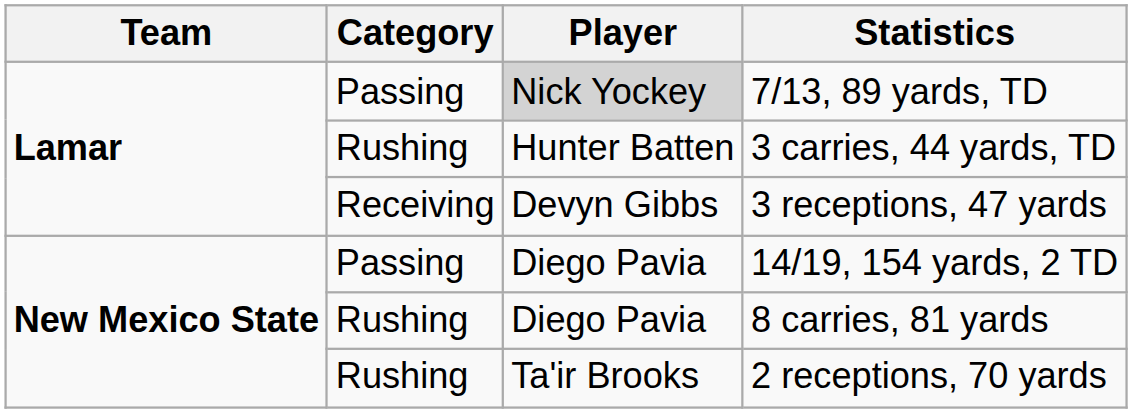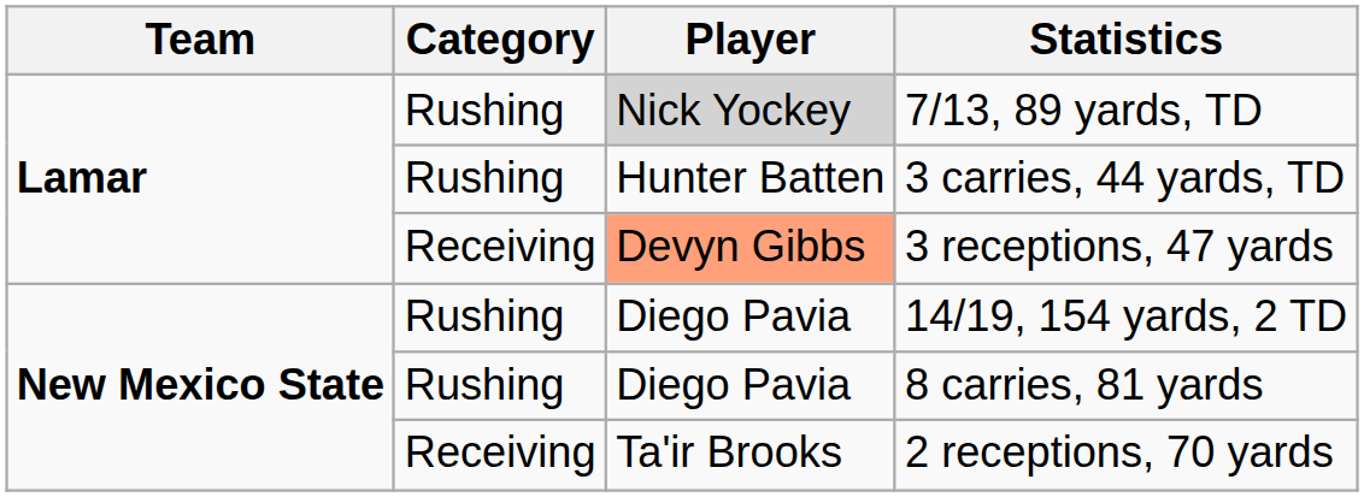7/13, 89 yards, TD | Category: Passing -> Rushing
3 receptions, 47 yards | Player: no background -> lightsalmon background
14/19, 154 yards, 2 TD | Category: Passing -> Rushing
2 receptions, 70 yards | Category: Rushing -> Receiving
